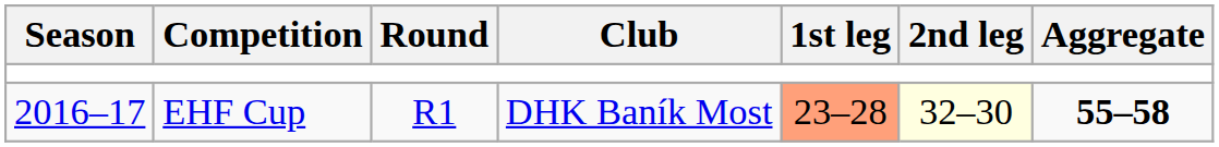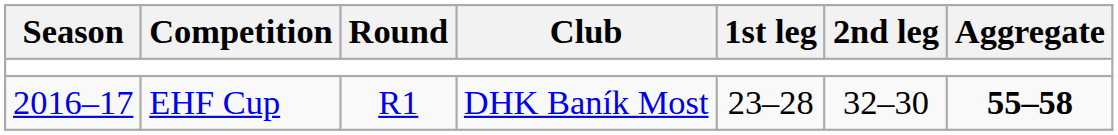EHF Cup | 1st leg: lightsalmon background -> no background
EHF Cup | 2nd leg: lightyellow background -> no background
